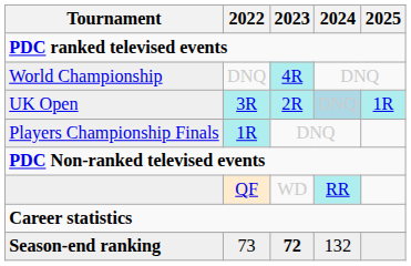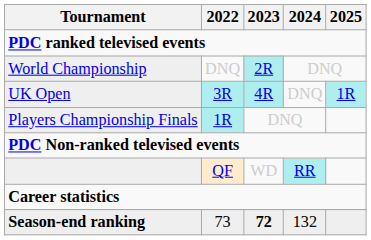World Championship | 2023: 4R -> 2R
UK Open | 2023: 2R -> 4R
UK Open | 2024: lightblue background -> no background
